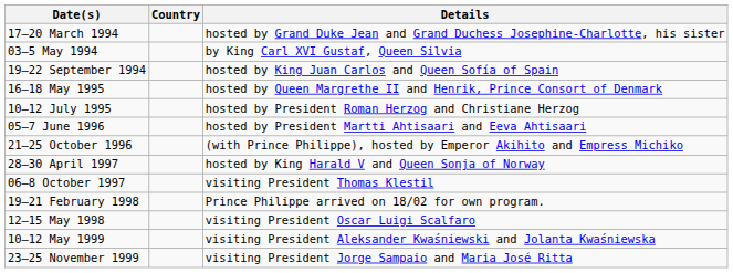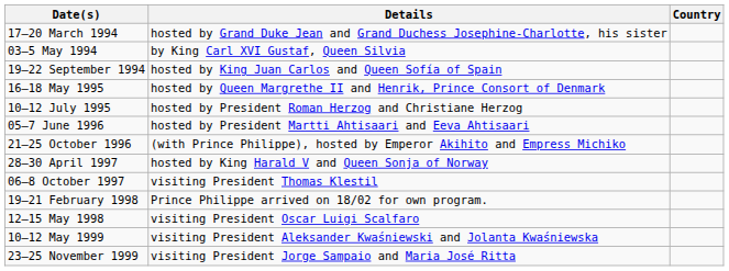columns swapped: Country <-> Details
